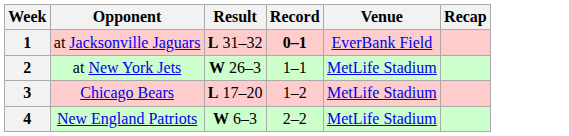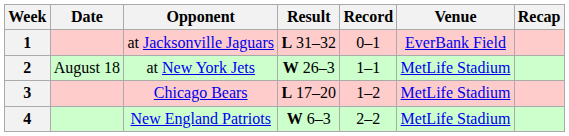+ column: Date | August 18
1 | Record: bold -> normal
